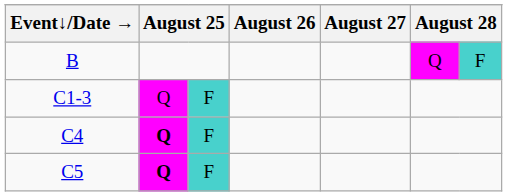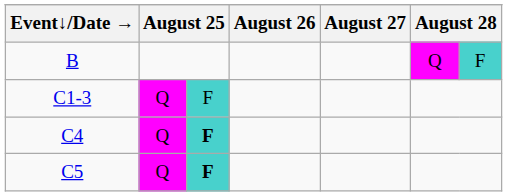C4 | column 2: bold -> normal
C4 | column 3: normal -> bold
C5 | column 2: bold -> normal
C5 | column 3: normal -> bold
